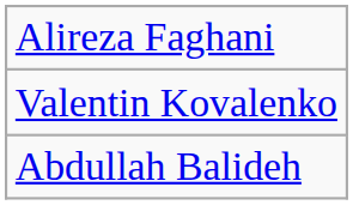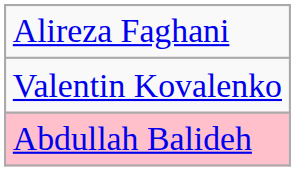row 3 | column 1: no background -> pink background
